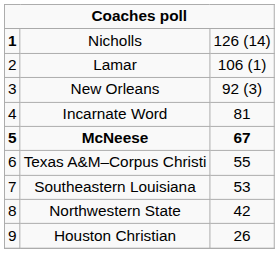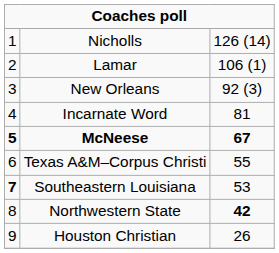Nicholls | column 1: bold -> normal
Southeastern Louisiana | column 1: normal -> bold
Northwestern State | column 3: normal -> bold
